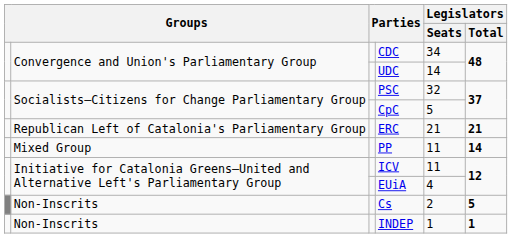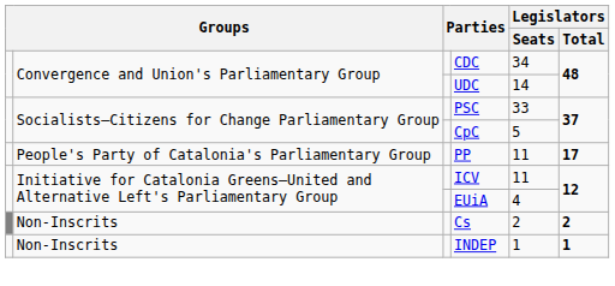PSC | Legislators / Seats: 32 -> 33
- row: Republican Left of Catalonia's Parliamentary Group | ERC | 21 | 21
PP | column 2: Mixed Group -> People's Party of Catalonia's Parliamentary Group
PP | Legislators / Total: 14 -> 17
Cs | Legislators / Total: 5 -> 2
